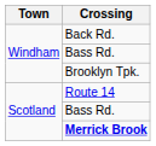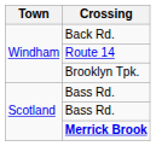row 3 | Crossing: Bass Rd. -> Route 14
row 5 | Crossing: Route 14 -> Bass Rd.
